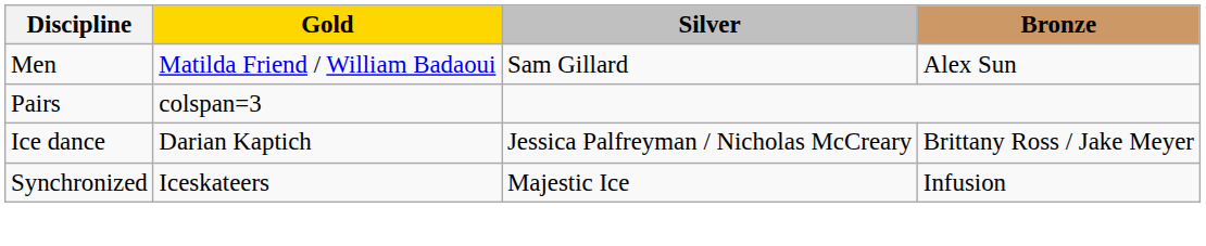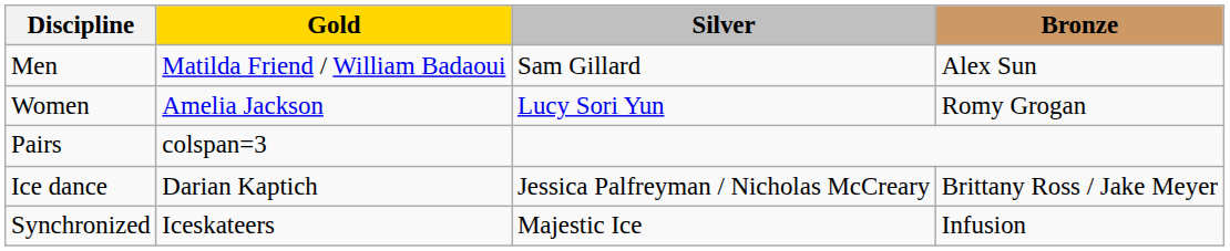+ row: Women | Amelia Jackson | Lucy Sori Yun | Romy Grogan
